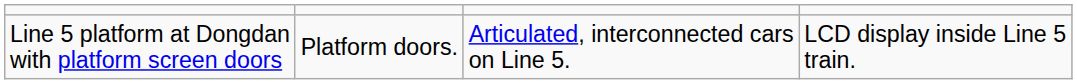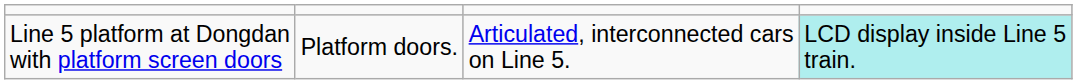Line 5 platform at Dongdan with platform screen doors | column 4: no background -> paleturquoise background
